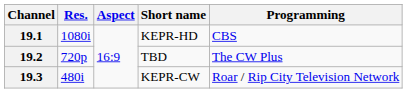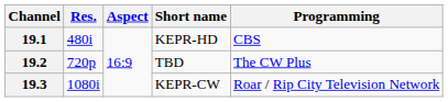19.1 | Res.: 1080i -> 480i
19.3 | Res.: 480i -> 1080i
